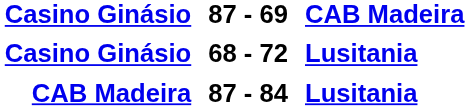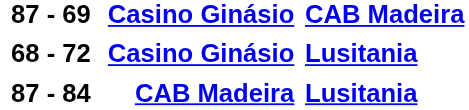columns swapped: Casino Ginásio <-> 87 - 69
